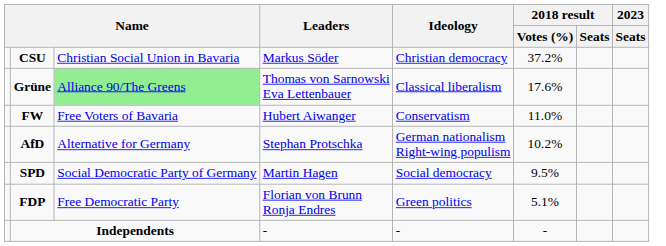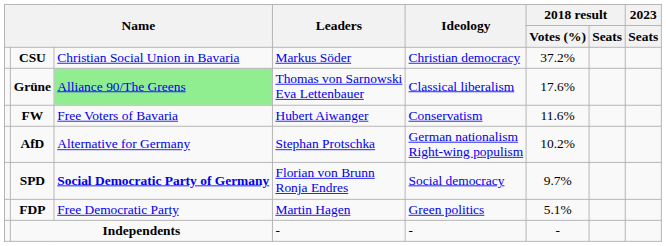FW | 2018 result / Votes (%): 11.0% -> 11.6%
SPD | column 3: normal -> bold
SPD | Leaders: Martin Hagen -> Florian von Brunn Ronja Endres
SPD | 2018 result / Votes (%): 9.5% -> 9.7%
FDP | Leaders: Florian von Brunn Ronja Endres -> Martin Hagen
